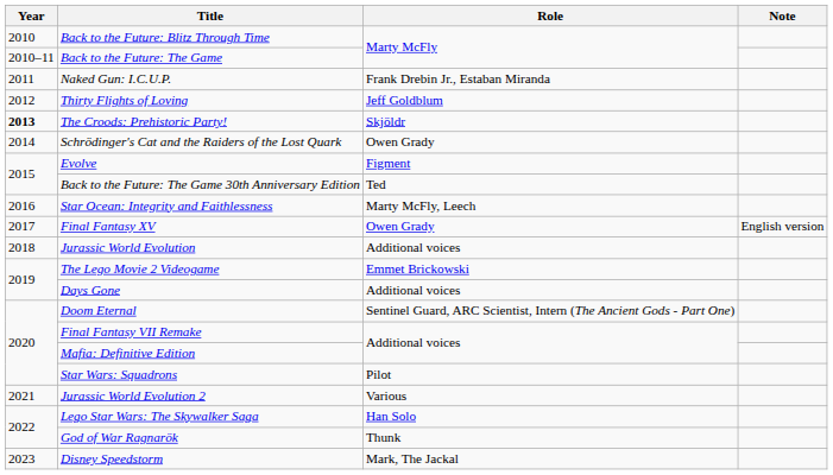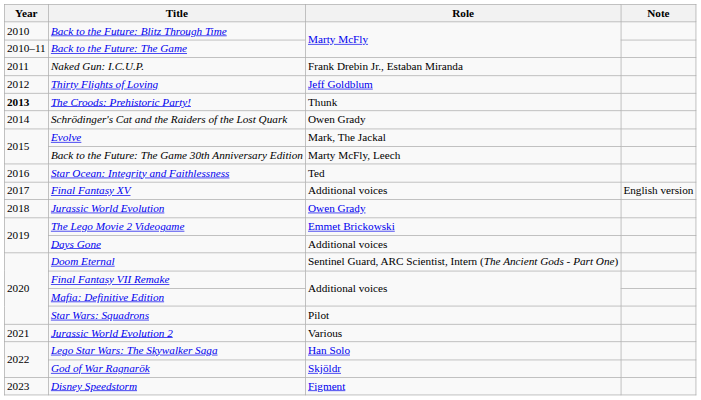The Croods: Prehistoric Party! | Role: Skjöldr -> Thunk
Evolve | Role: Figment -> Mark, The Jackal
Back to the Future: The Game 30th Anniversary Edition | Role: Ted -> Marty McFly, Leech
Star Ocean: Integrity and Faithlessness | Role: Marty McFly, Leech -> Ted
Final Fantasy XV | Role: Owen Grady -> Additional voices
Jurassic World Evolution | Role: Additional voices -> Owen Grady
God of War Ragnarök | Role: Thunk -> Skjöldr
Disney Speedstorm | Role: Mark, The Jackal -> Figment
